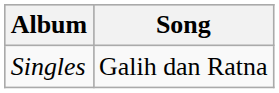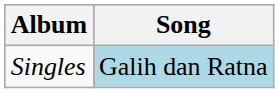Singles | Song: no background -> lightblue background
